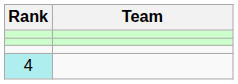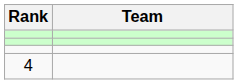row 5 | Rank: paleturquoise background -> no background
